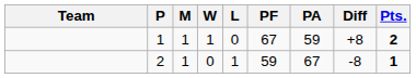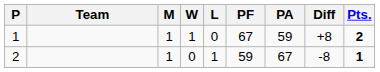columns swapped: P <-> Team
